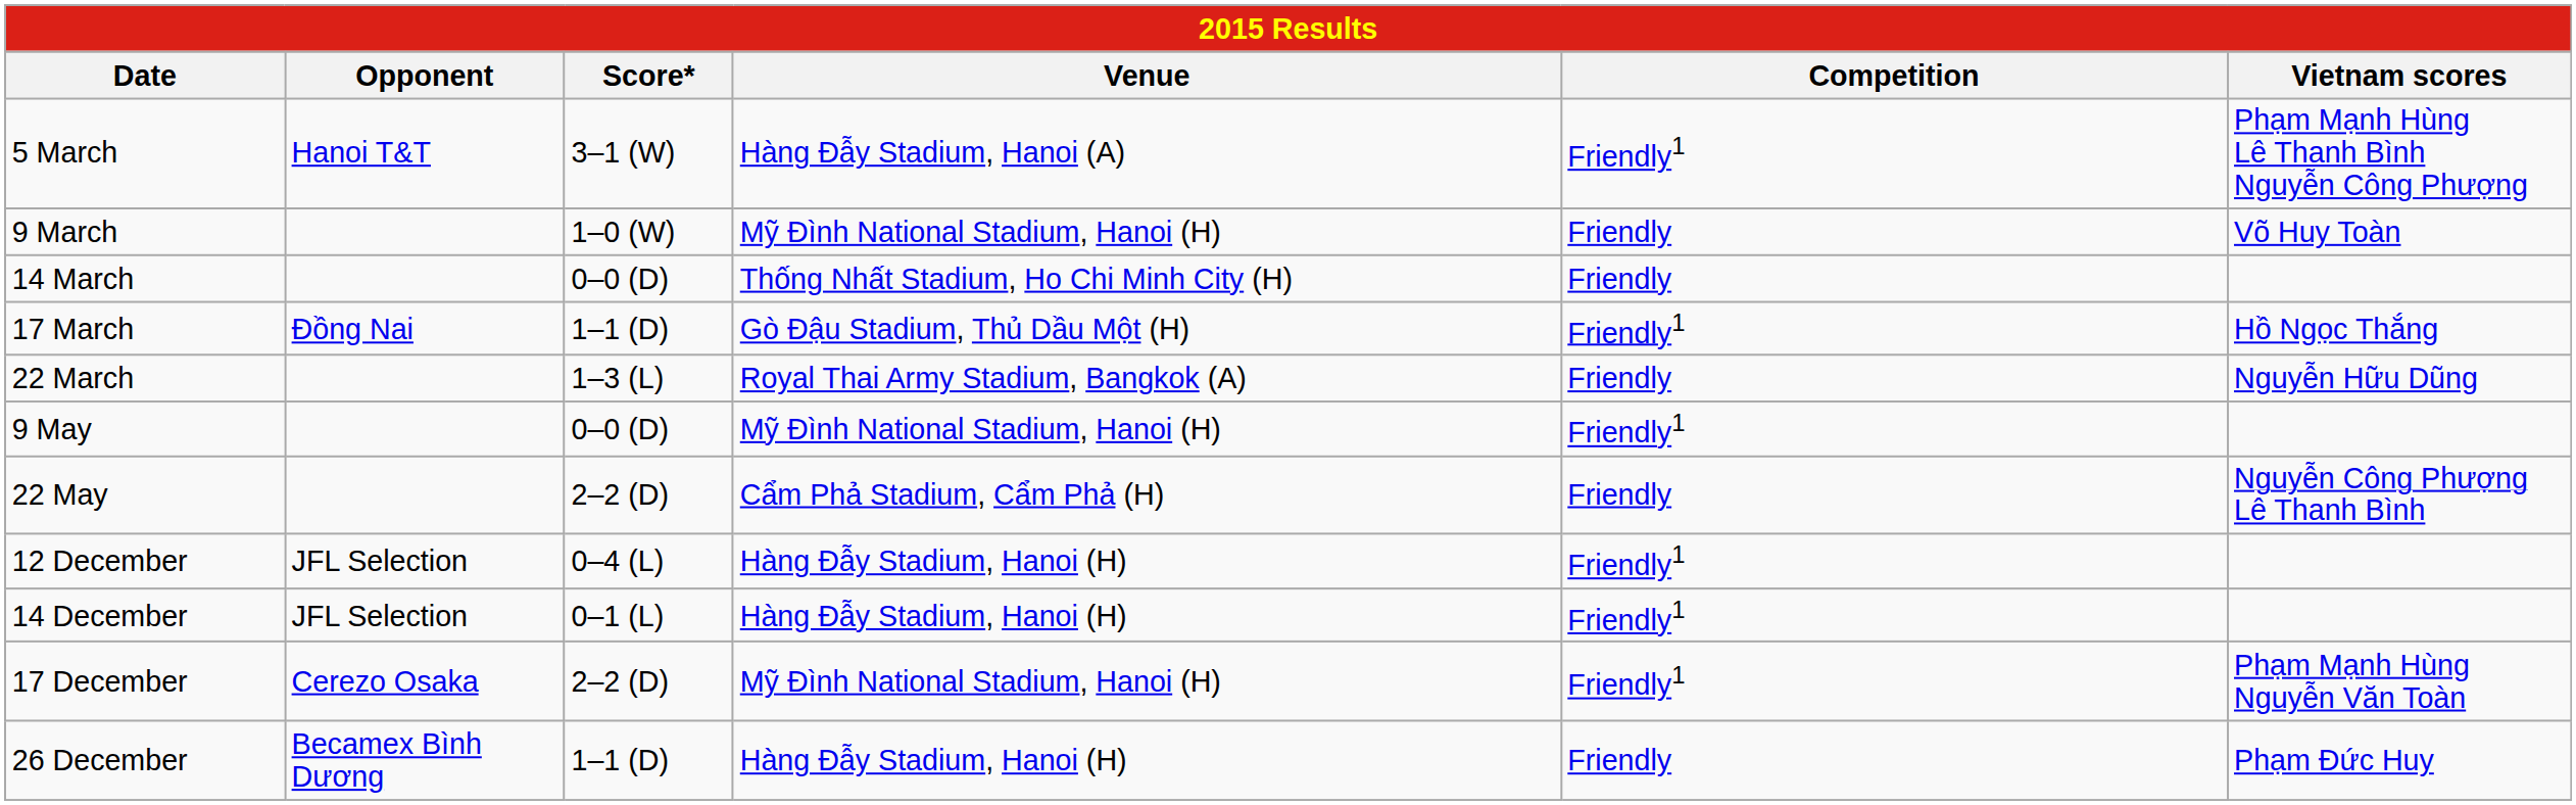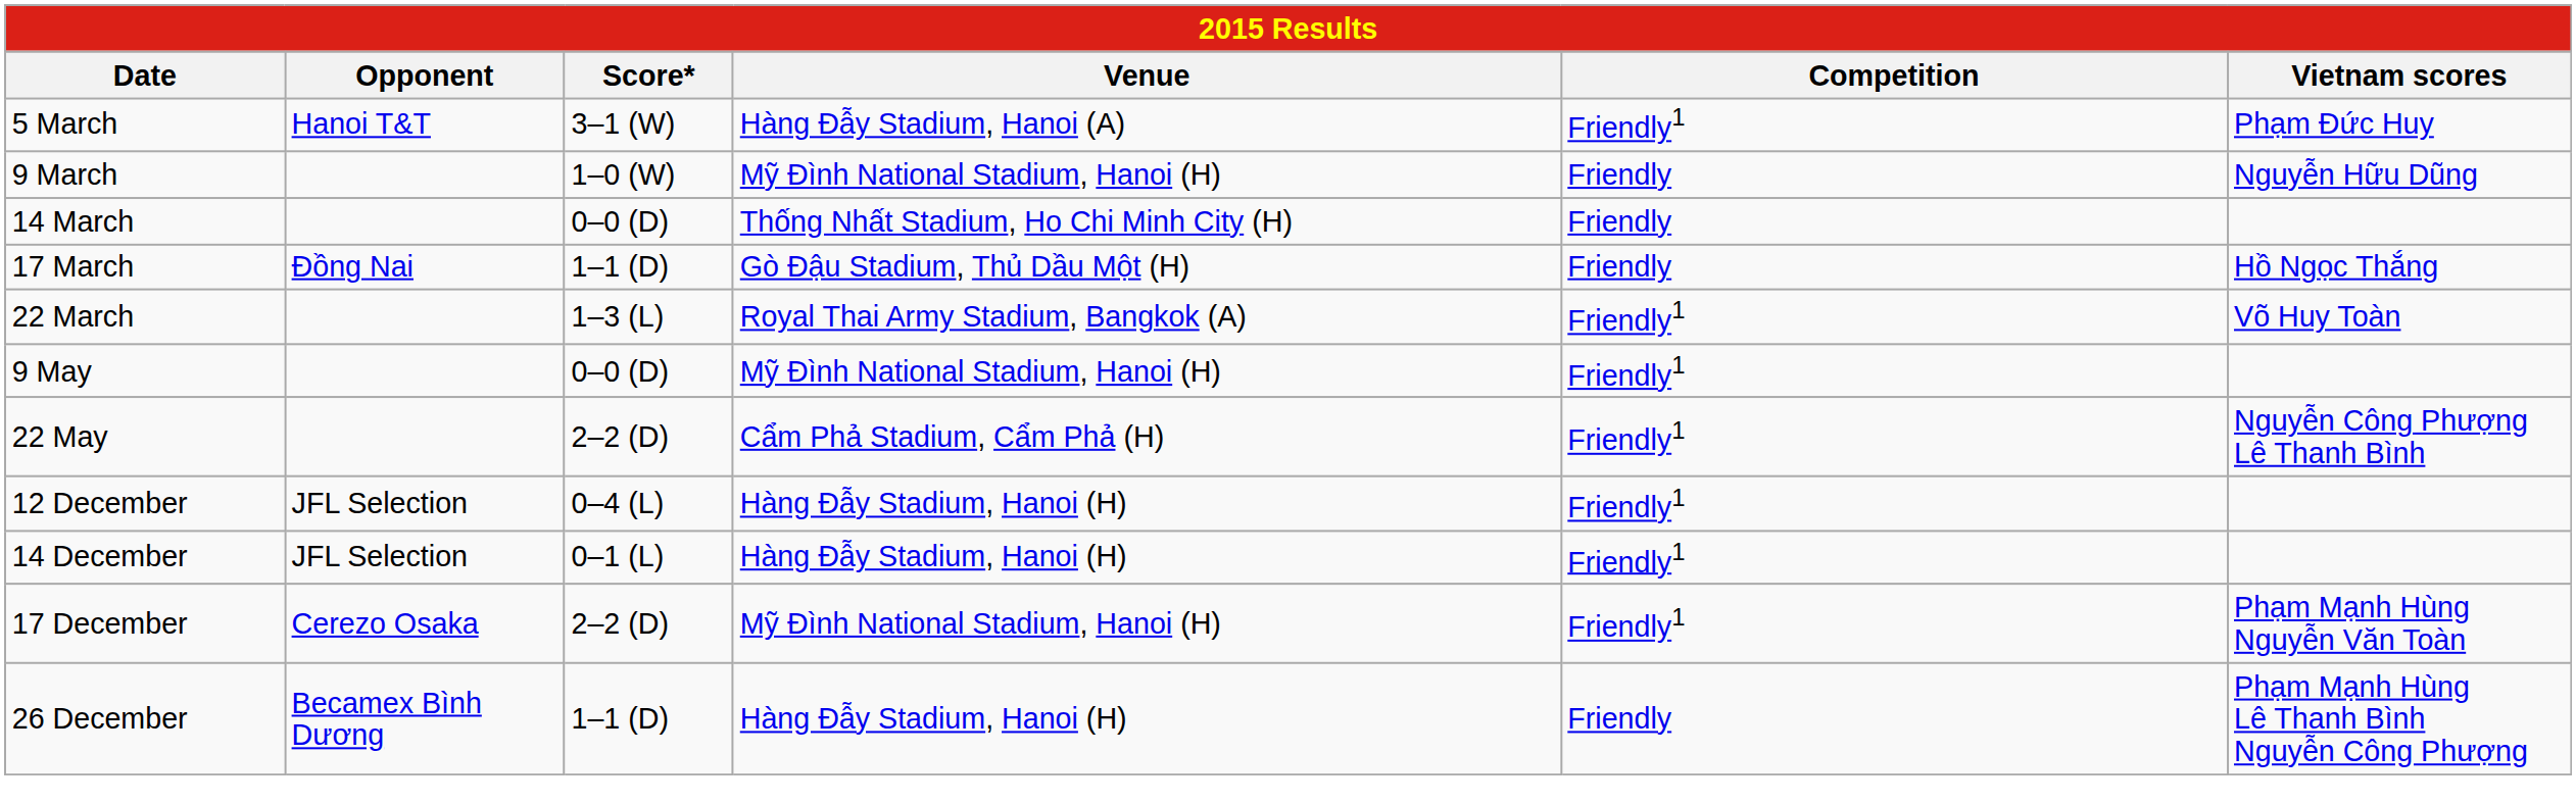5 March | Vietnam scores: Phạm Mạnh Hùng Lê Thanh Bình Nguyễn Công Phượng -> Phạm Đức Huy
9 March | Vietnam scores: Võ Huy Toàn -> Nguyễn Hữu Dũng
17 March | Competition: Friendly1 -> Friendly
22 March | Competition: Friendly -> Friendly1
22 March | Vietnam scores: Nguyễn Hữu Dũng -> Võ Huy Toàn
22 May | Competition: Friendly -> Friendly1
26 December | Vietnam scores: Phạm Đức Huy -> Phạm Mạnh Hùng Lê Thanh Bình Nguyễn Công Phượng
